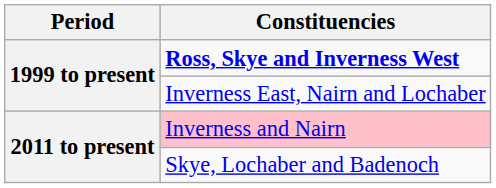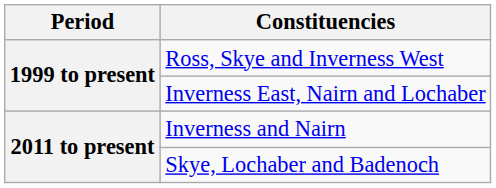Ross, Skye and Inverness West | Constituencies: bold -> normal
Inverness and Nairn | Constituencies: pink background -> no background
